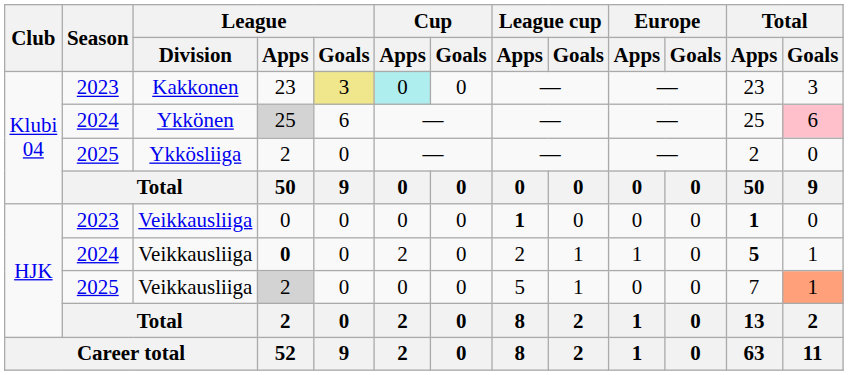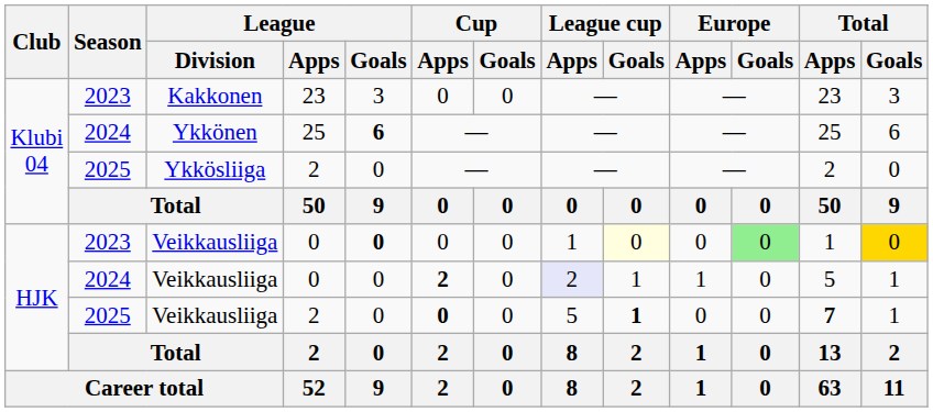Kakkonen | League / Goals: khaki background -> no background
Kakkonen | Cup / Apps: paleturquoise background -> no background
Ykkönen | League / Apps: lightgrey background -> no background
Ykkönen | League / Goals: normal -> bold
Ykkönen | Total / Goals: pink background -> no background
2023 / Veikkausliiga | League / Goals: normal -> bold
2023 / Veikkausliiga | League cup / Apps: bold -> normal
2023 / Veikkausliiga | League cup / Goals: no background -> lightyellow background
2023 / Veikkausliiga | Europe / Goals: no background -> lightgreen background
2023 / Veikkausliiga | Total / Apps: bold -> normal
2023 / Veikkausliiga | Total / Goals: no background -> gold background
2024 / Veikkausliiga | League / Apps: bold -> normal
2024 / Veikkausliiga | Cup / Apps: normal -> bold
2024 / Veikkausliiga | League cup / Apps: no background -> lavender background
2024 / Veikkausliiga | Total / Apps: bold -> normal
2025 / Veikkausliiga | League / Apps: lightgrey background -> no background
2025 / Veikkausliiga | Cup / Apps: normal -> bold
2025 / Veikkausliiga | League cup / Goals: normal -> bold
2025 / Veikkausliiga | Total / Apps: normal -> bold
2025 / Veikkausliiga | Total / Goals: lightsalmon background -> no background
